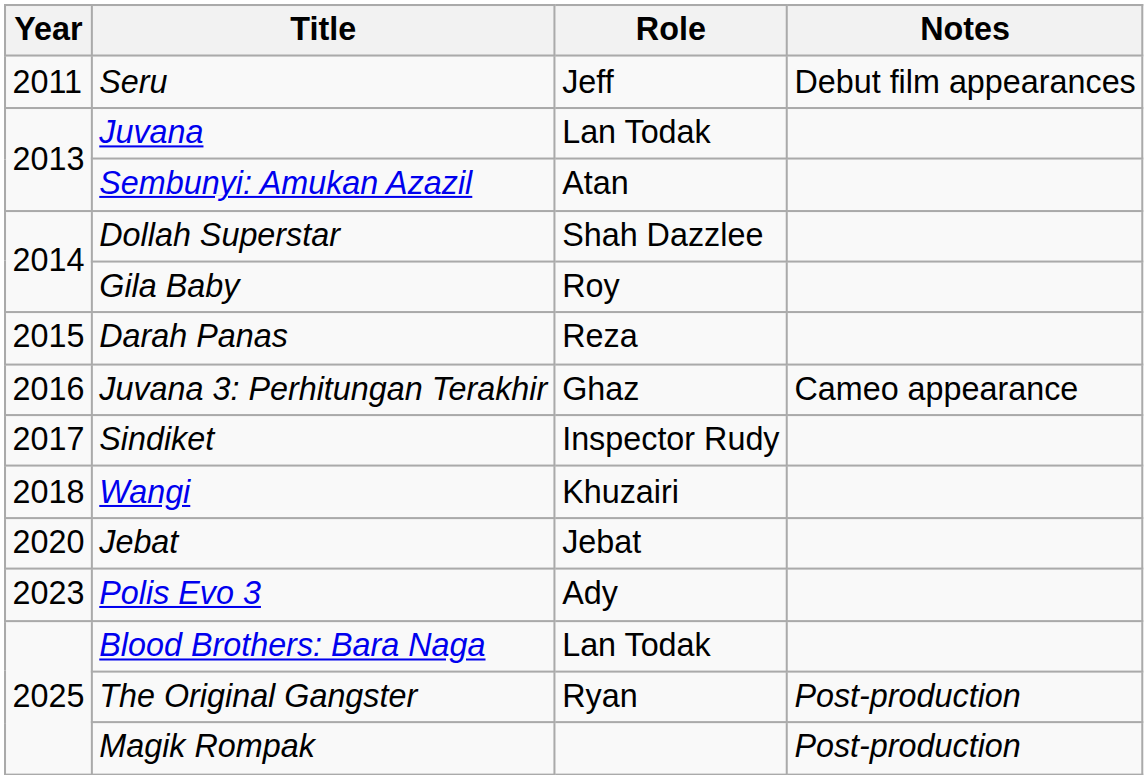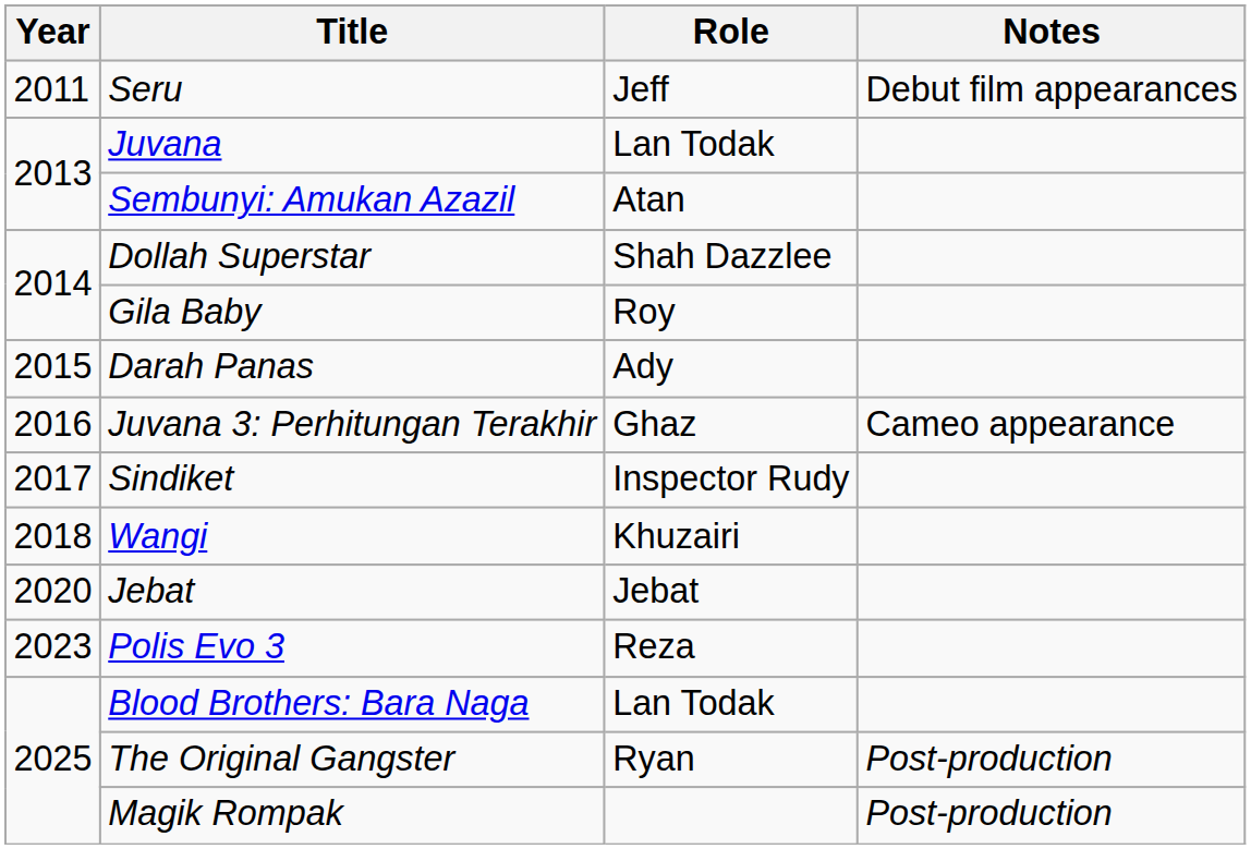Darah Panas | Role: Reza -> Ady
Polis Evo 3 | Role: Ady -> Reza
